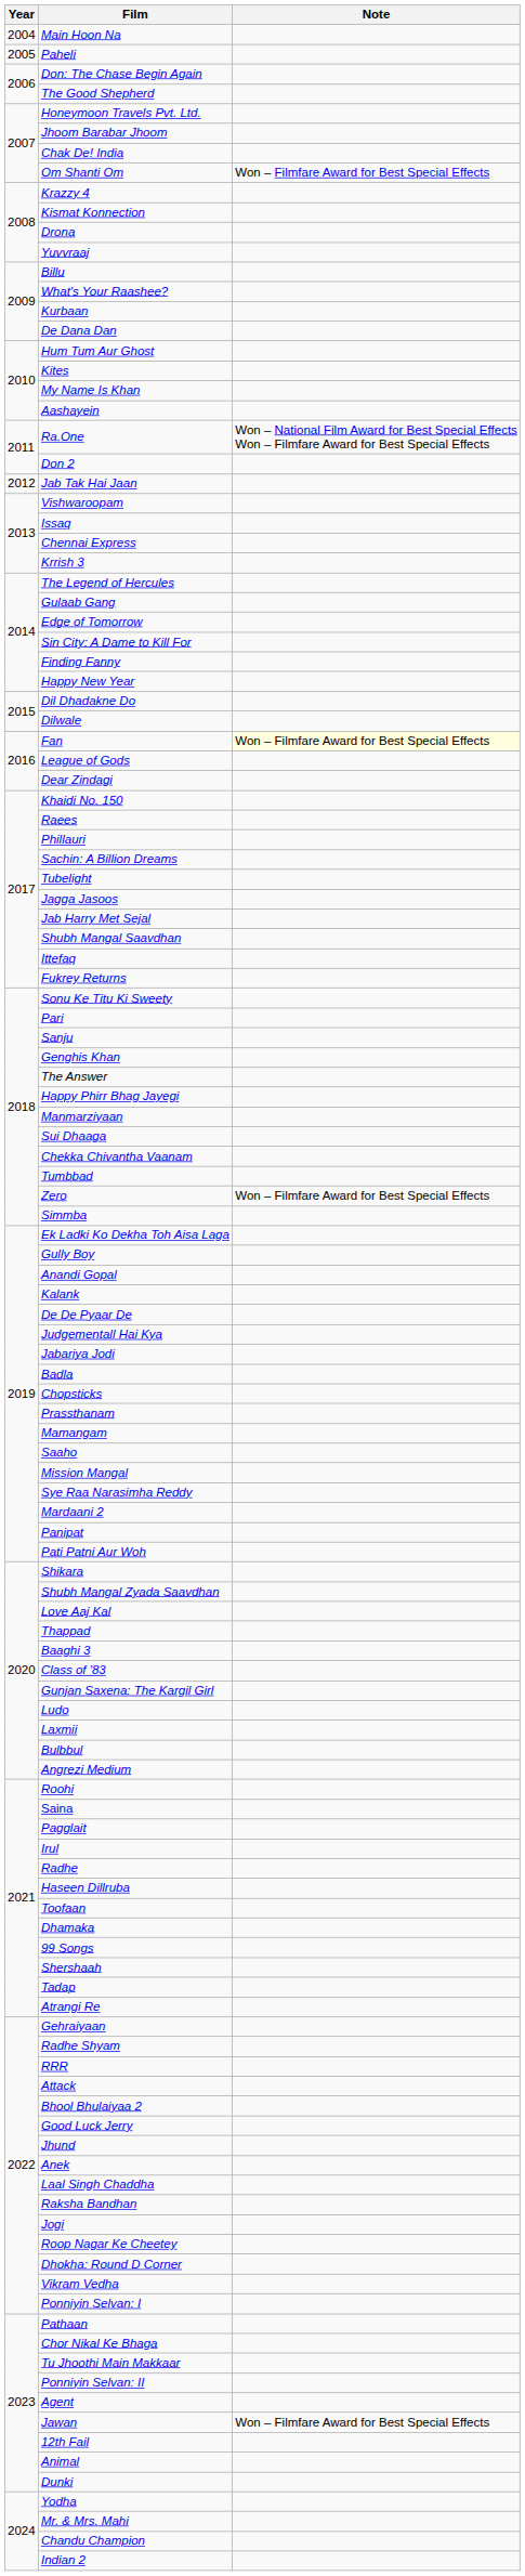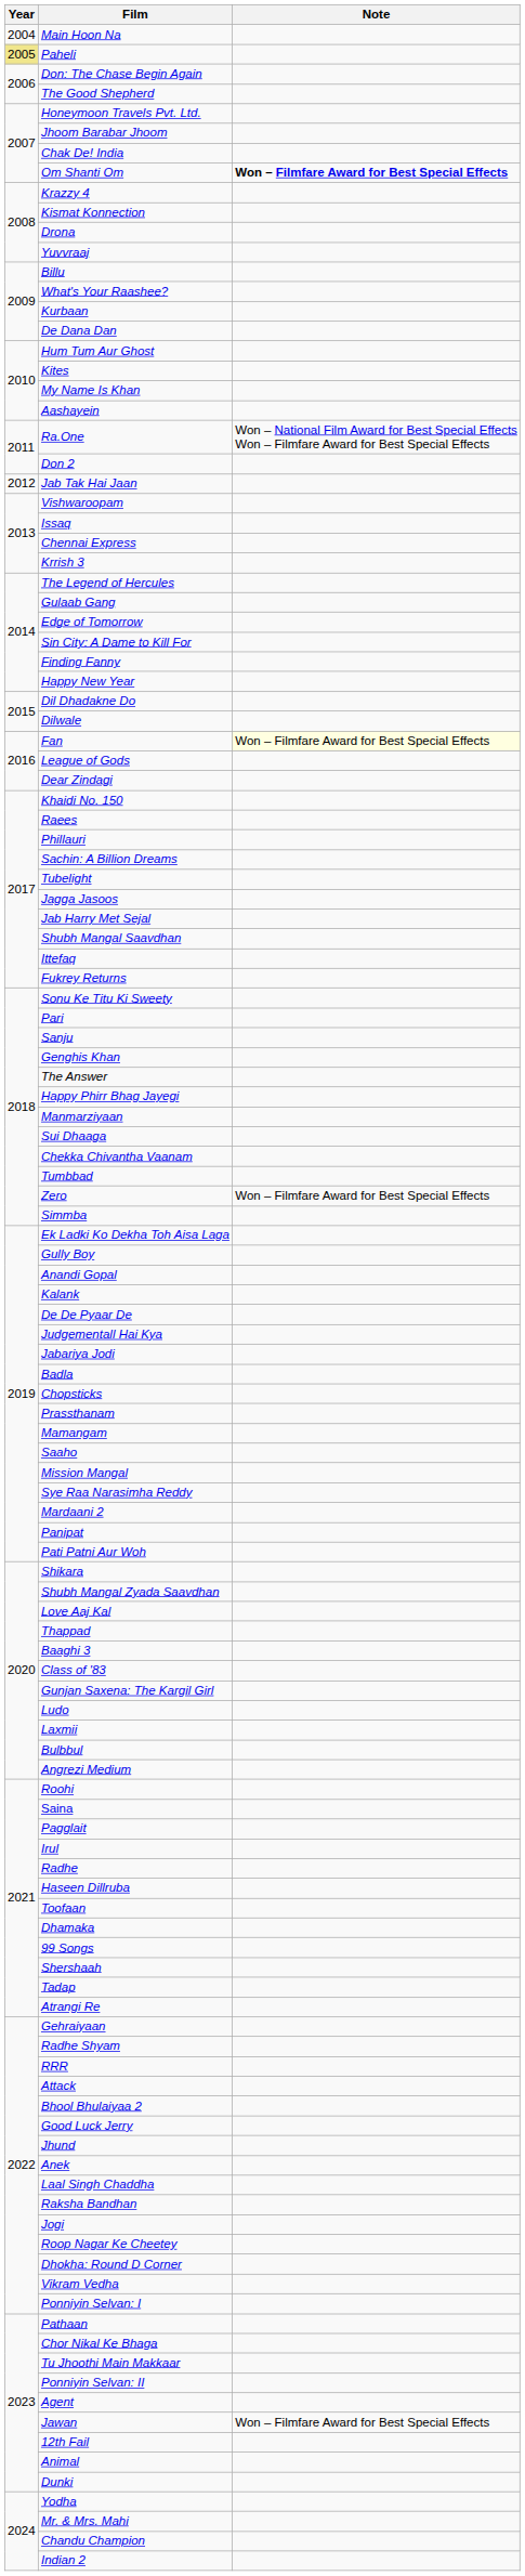Paheli | Year: no background -> khaki background
Om Shanti Om | Note: normal -> bold
